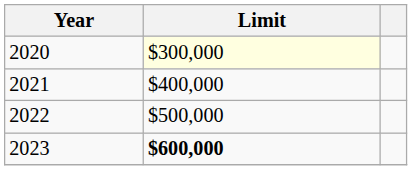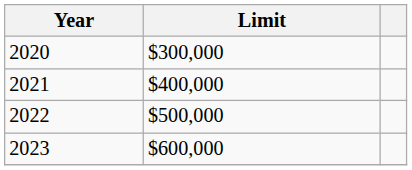2020 | Limit: lightyellow background -> no background
2023 | Limit: bold -> normal
